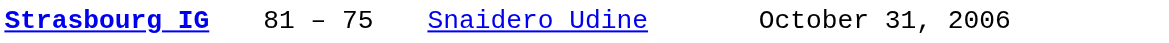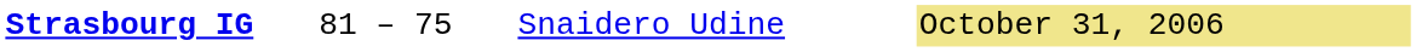Strasbourg IG | column 4: no background -> khaki background
